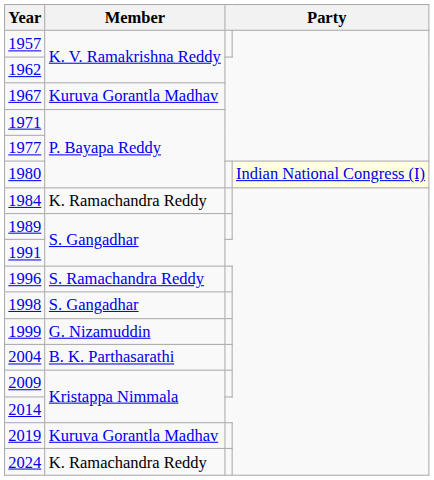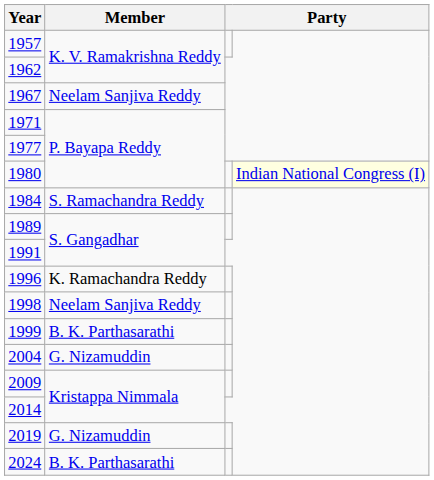1967 | Member: Kuruva Gorantla Madhav -> Neelam Sanjiva Reddy
1984 | Member: K. Ramachandra Reddy -> S. Ramachandra Reddy
1996 | Member: S. Ramachandra Reddy -> K. Ramachandra Reddy
1998 | Member: S. Gangadhar -> Neelam Sanjiva Reddy
1999 | Member: G. Nizamuddin -> B. K. Parthasarathi
2004 | Member: B. K. Parthasarathi -> G. Nizamuddin
2019 | Member: Kuruva Gorantla Madhav -> G. Nizamuddin
2024 | Member: K. Ramachandra Reddy -> B. K. Parthasarathi
